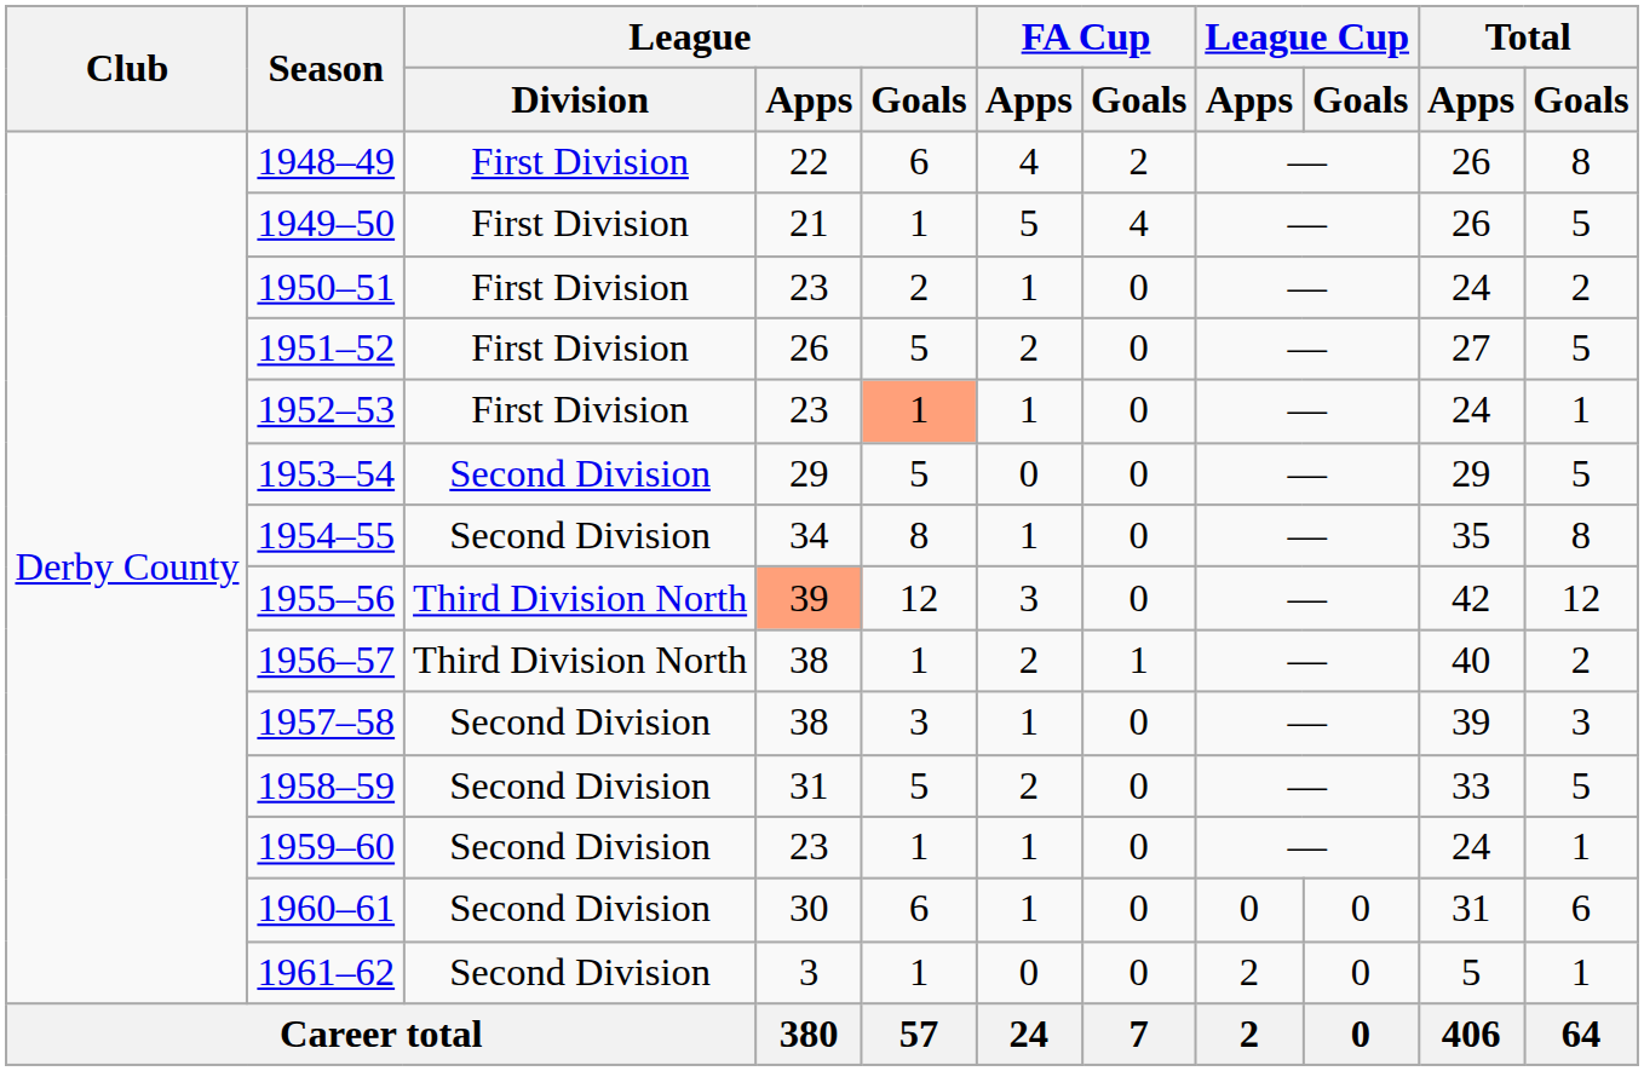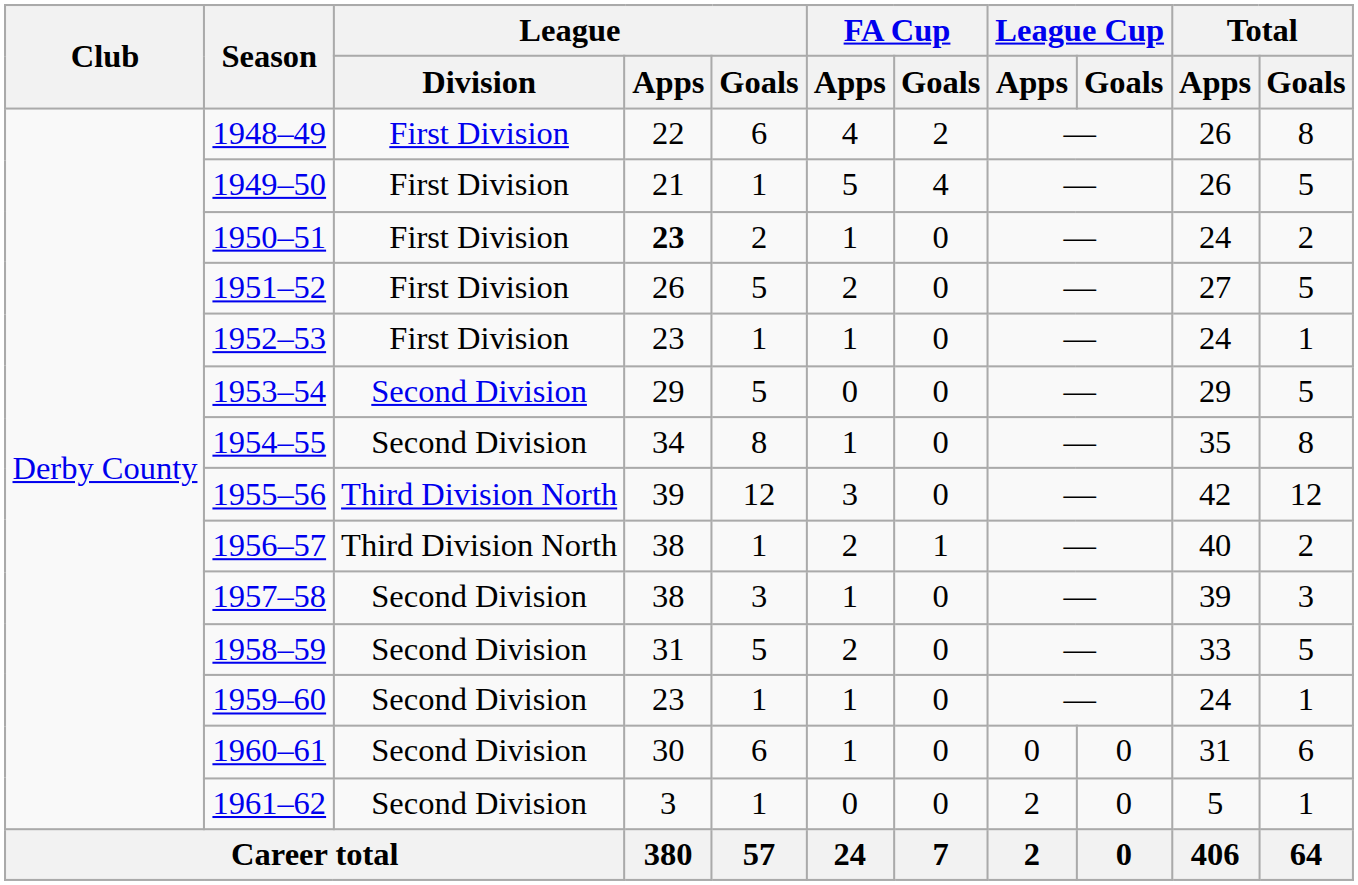1950–51 | League / Apps: normal -> bold
1952–53 | League / Goals: lightsalmon background -> no background
1955–56 | League / Apps: lightsalmon background -> no background
